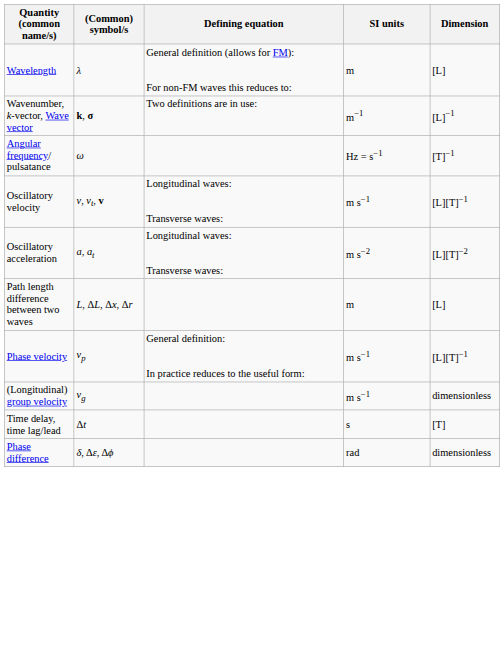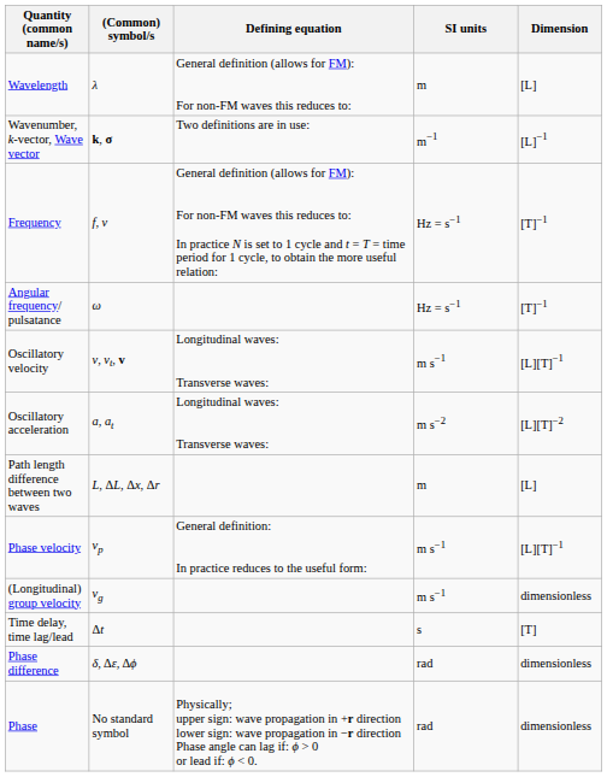+ row: Frequency | f, ν | General definition (allows for FM): For non-FM waves this reduces to: In practice N is set to 1 cycle and t = T = time period for 1 cycle, to obtain the more useful relation: | Hz = s−1 | [T]−1
+ row: Phase | No standard symbol | Physically; upper sign: wave propagation in +r direction lower sign: wave propagation in −r direction Phase angle can lag if: ϕ > 0 or lead if: ϕ < 0. | rad | dimensionless
